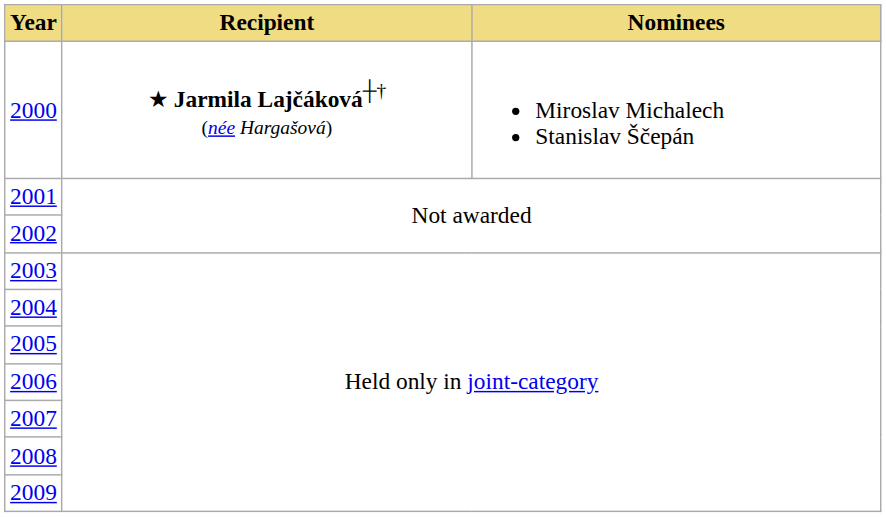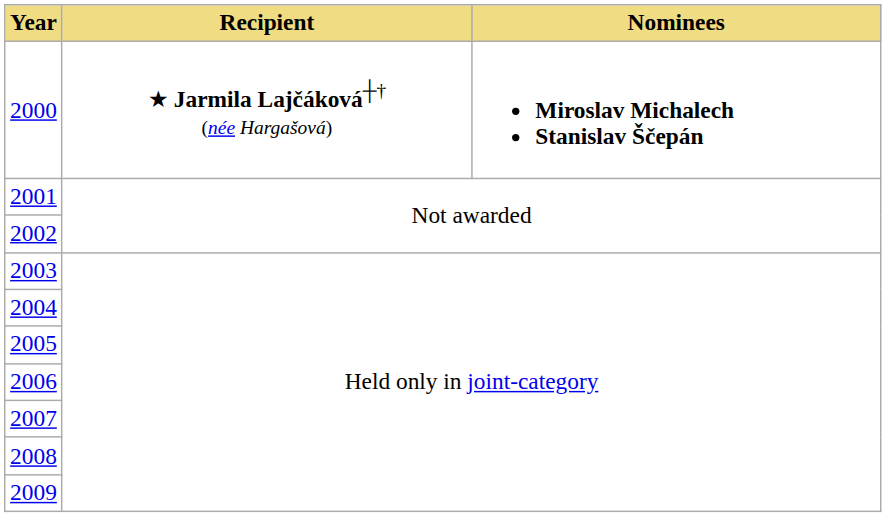2000 | Nominees: normal -> bold
